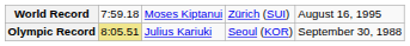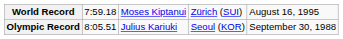Olympic Record | column 2: khaki background -> no background
